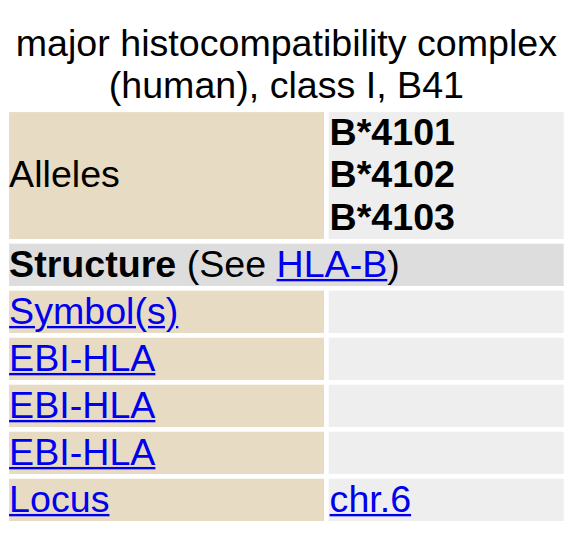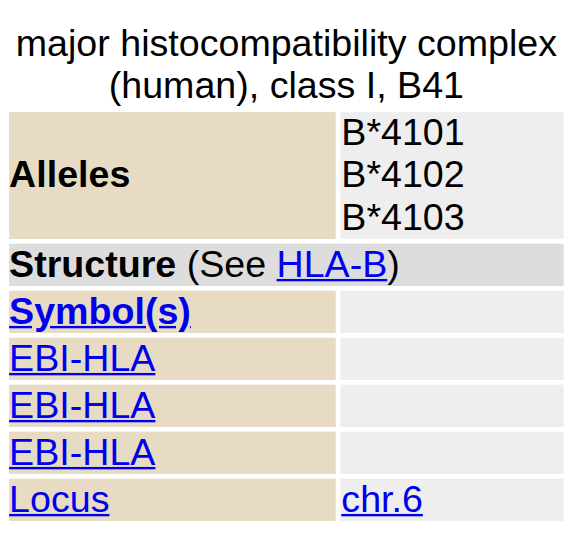Alleles | column 1: normal -> bold
Alleles | column 2: bold -> normal
Symbol(s) | column 1: normal -> bold
